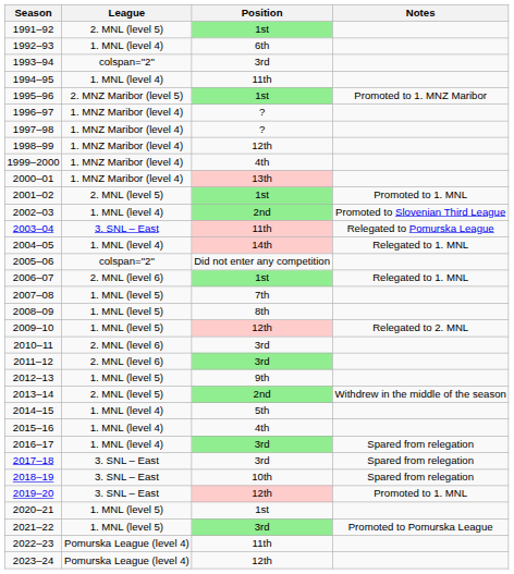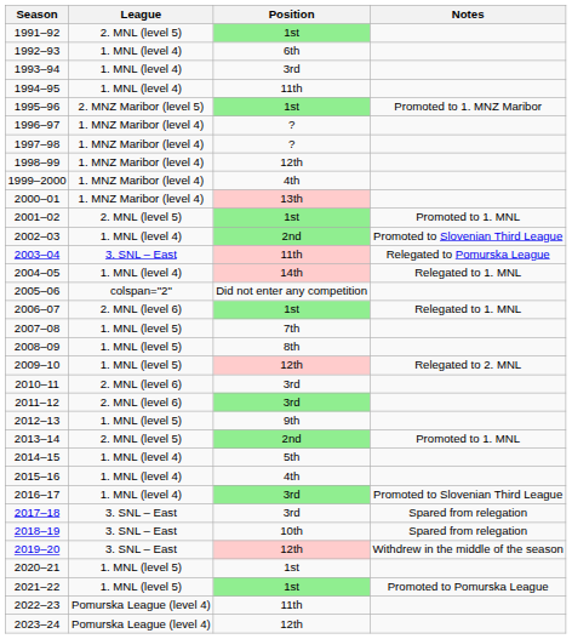1993–94 | League: colspan="2" -> 1. MNL (level 4)
2013–14 | Notes: Withdrew in the middle of the season -> Promoted to 1. MNL
2016–17 | Notes: Spared from relegation -> Promoted to Slovenian Third League
2019–20 | Notes: Promoted to 1. MNL -> Withdrew in the middle of the season
2021–22 | Position: 3rd -> 1st
